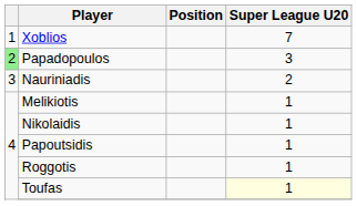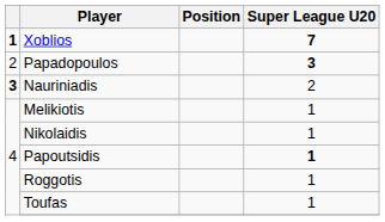Xoblios | column 1: normal -> bold
Xoblios | Super League U20: normal -> bold
Papadopoulos | column 1: lightgreen background -> no background
Papadopoulos | Super League U20: normal -> bold
Nauriniadis | column 1: normal -> bold
Papoutsidis | Super League U20: normal -> bold
Toufas | Super League U20: lightyellow background -> no background
